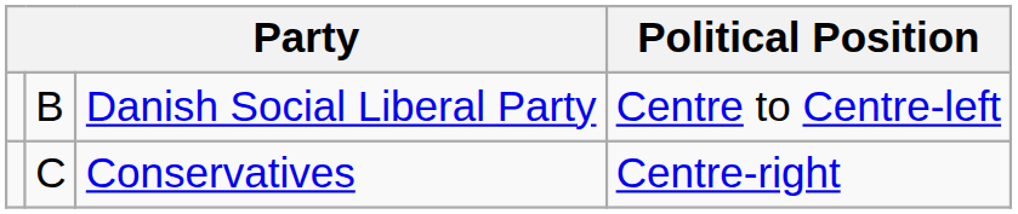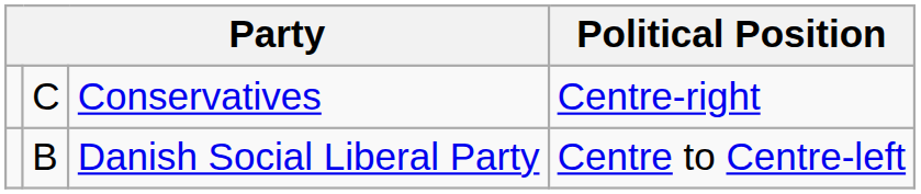rows swapped: Danish Social Liberal Party <-> Conservatives
